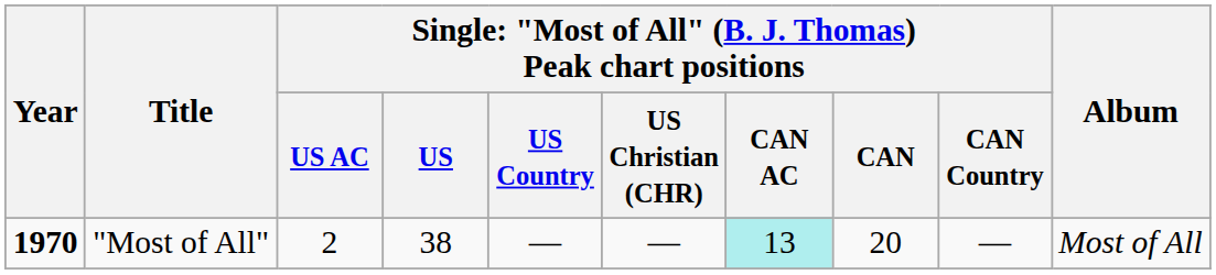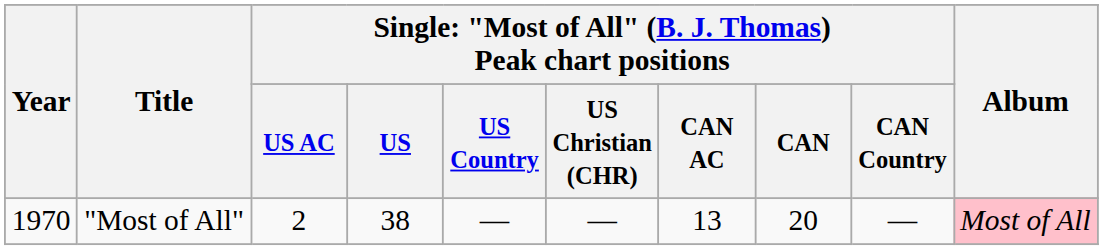row 3 | Year: bold -> normal
row 3 | column 7: paleturquoise background -> no background
row 3 | Album: no background -> pink background
